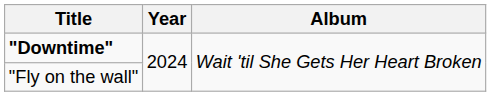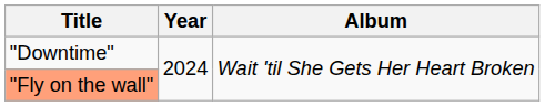"Downtime" | Title: bold -> normal
"Fly on the wall" | Title: no background -> lightsalmon background
